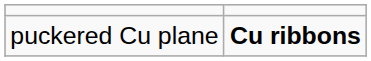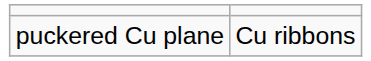puckered Cu plane | column 2: bold -> normal
